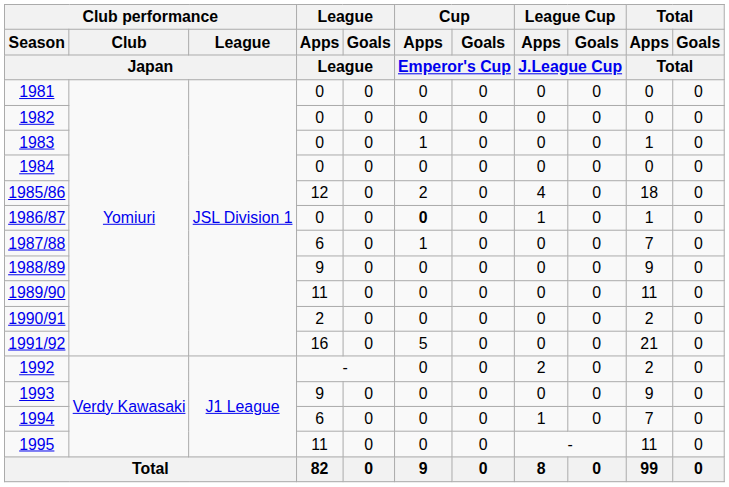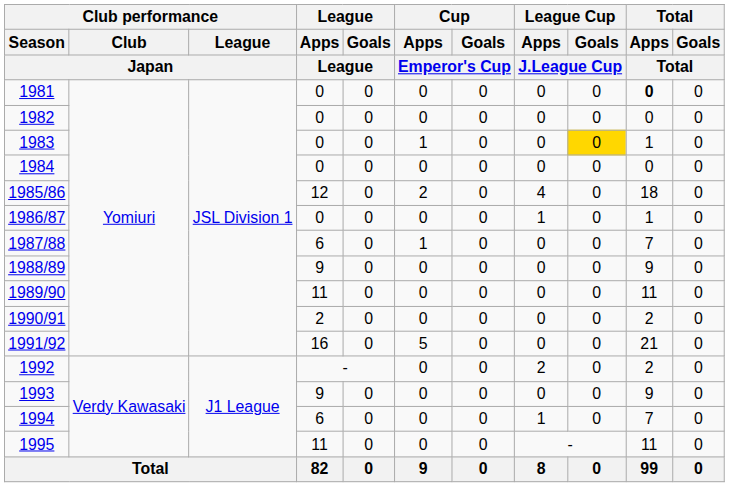1981 | Total / Apps / Total: normal -> bold
1983 | League Cup / Goals / J.League Cup: no background -> gold background
1986/87 | Cup / Apps / Emperor's Cup: bold -> normal
